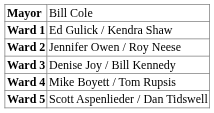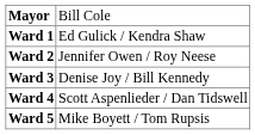Ward 4 | column 2: Mike Boyett / Tom Rupsis -> Scott Aspenlieder / Dan Tidswell
Ward 5 | column 2: Scott Aspenlieder / Dan Tidswell -> Mike Boyett / Tom Rupsis
